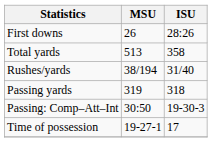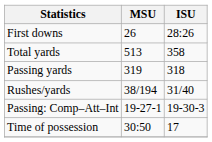rows swapped: Rushes/yards <-> Passing yards
Passing: Comp–Att–Int | MSU: 30:50 -> 19-27-1
Time of possession | MSU: 19-27-1 -> 30:50
